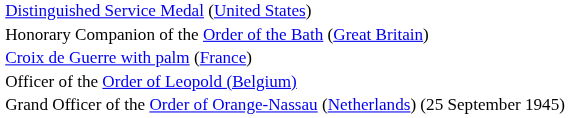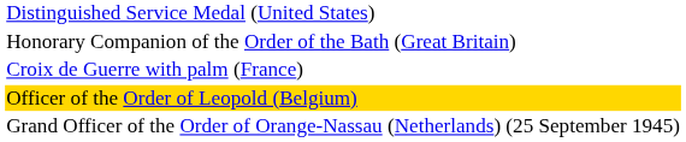row 4 | column 1: no background -> gold background
